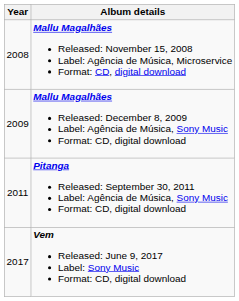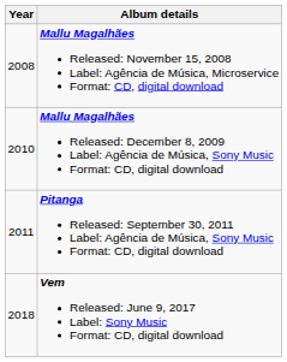row 3 | Year: 2009 -> 2010
row 5 | Year: 2017 -> 2018
